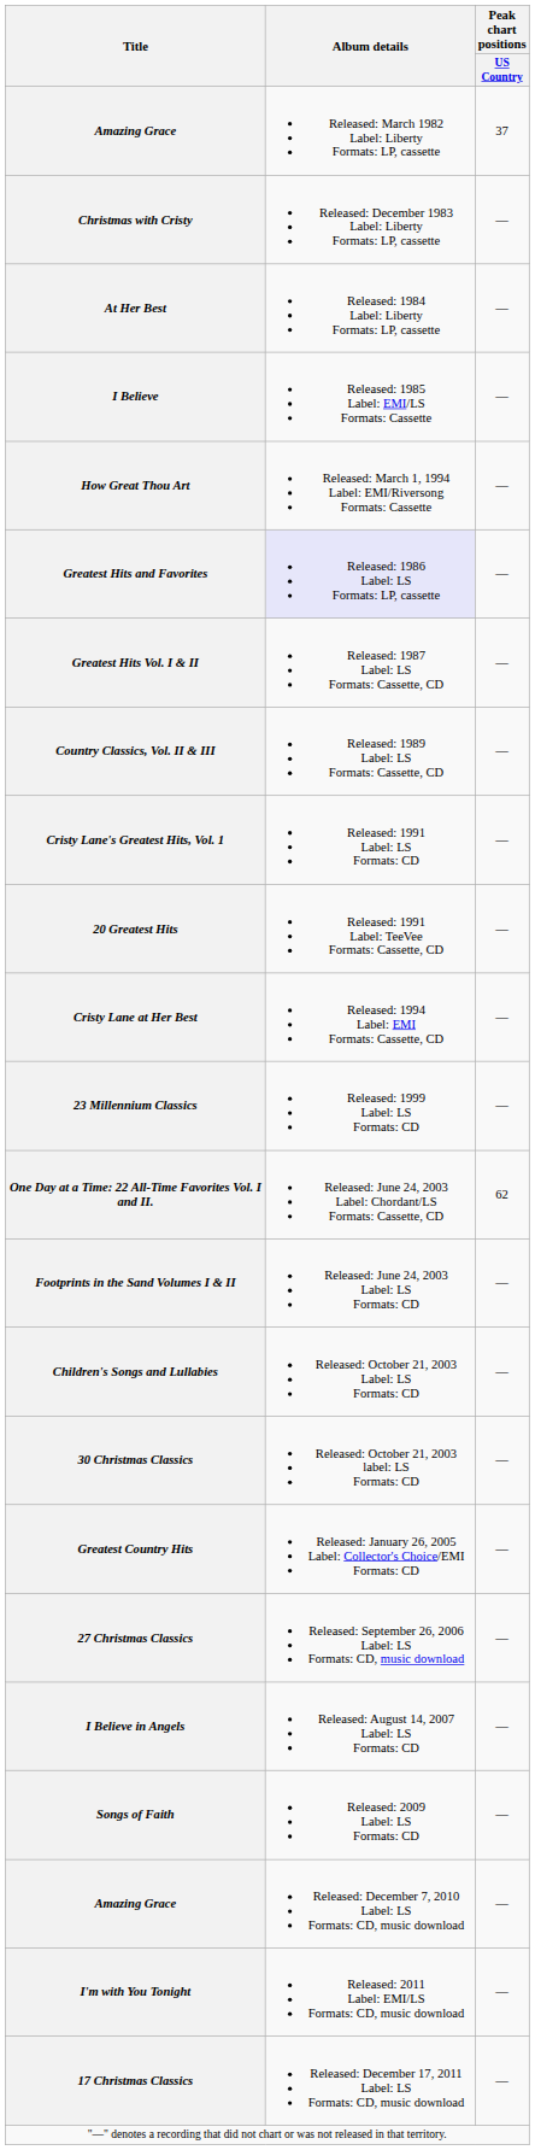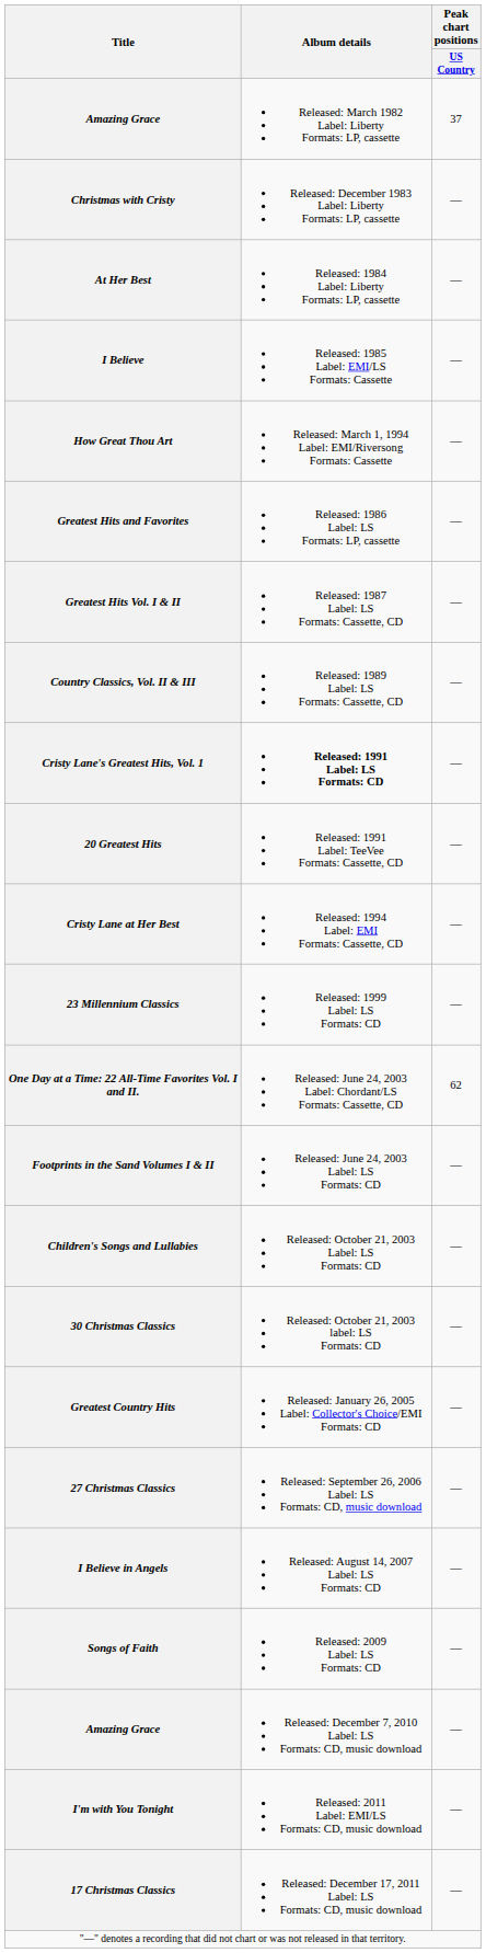Greatest Hits and Favorites | Album details: lavender background -> no background
Cristy Lane's Greatest Hits, Vol. 1 | Album details: normal -> bold
